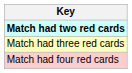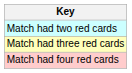row 2 | column 1: bold -> normal
